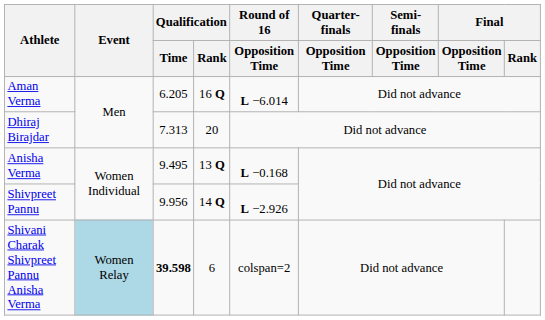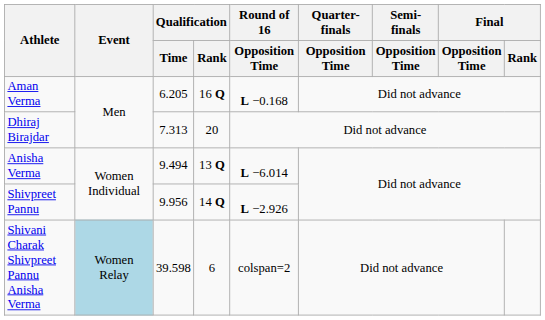Aman Verma | Round of 16 / Opposition Time: L −6.014 -> L −0.168
Anisha Verma | Qualification / Time: 9.495 -> 9.494
Anisha Verma | Round of 16 / Opposition Time: L −0.168 -> L −6.014
Shivani Charak Shivpreet Pannu Anisha Verma | Qualification / Time: bold -> normal
